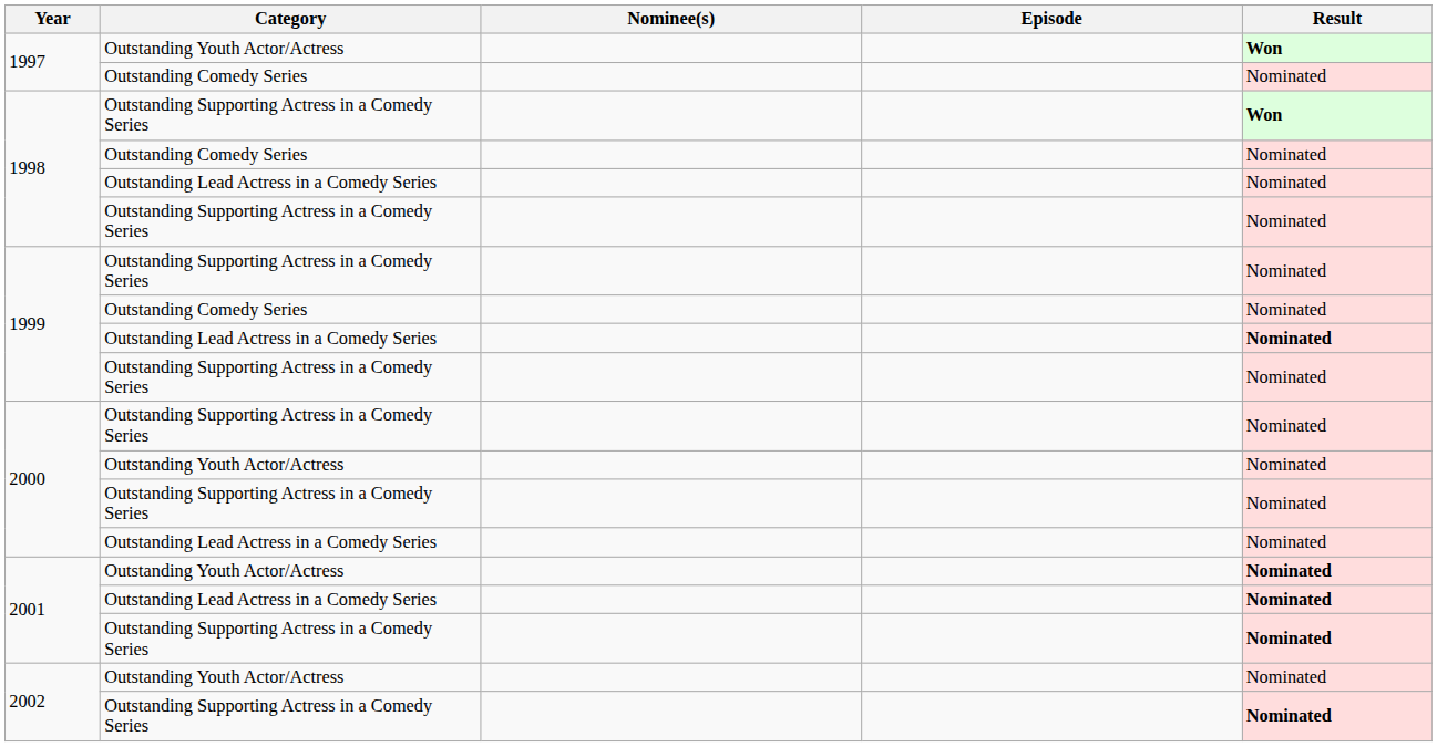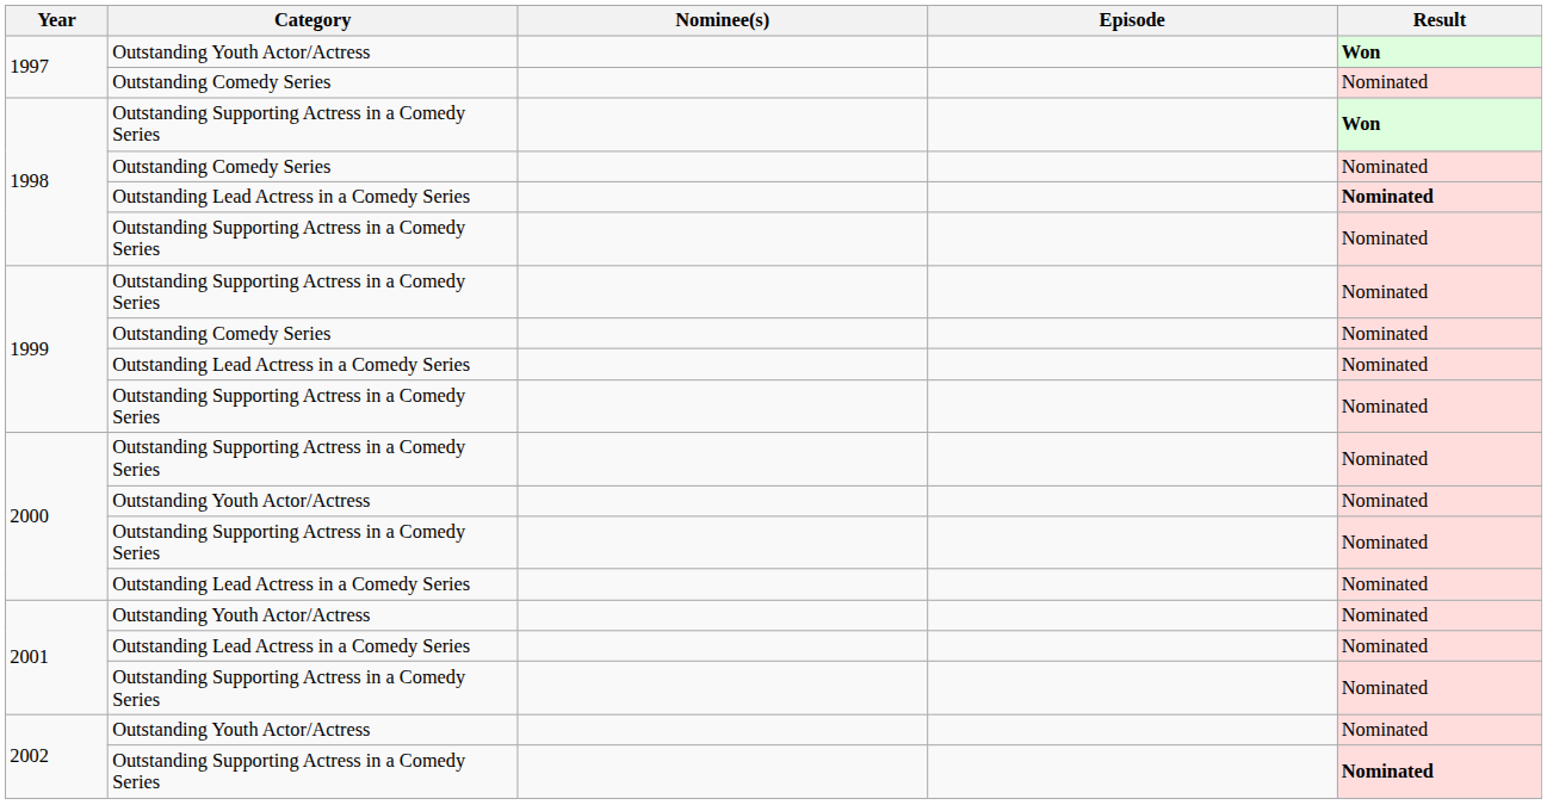1998 / Outstanding Lead Actress in a Comedy Series | Result: normal -> bold
1999 / Outstanding Lead Actress in a Comedy Series | Result: bold -> normal
2001 / Outstanding Youth Actor/Actress | Result: bold -> normal
2001 / Outstanding Lead Actress in a Comedy Series | Result: bold -> normal
2001 / Outstanding Supporting Actress in a Comedy Series | Result: bold -> normal
